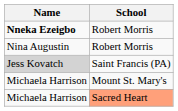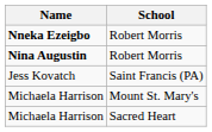row 3 | Name: normal -> bold
row 4 | Name: lightgrey background -> no background
row 6 | School: lightsalmon background -> no background
